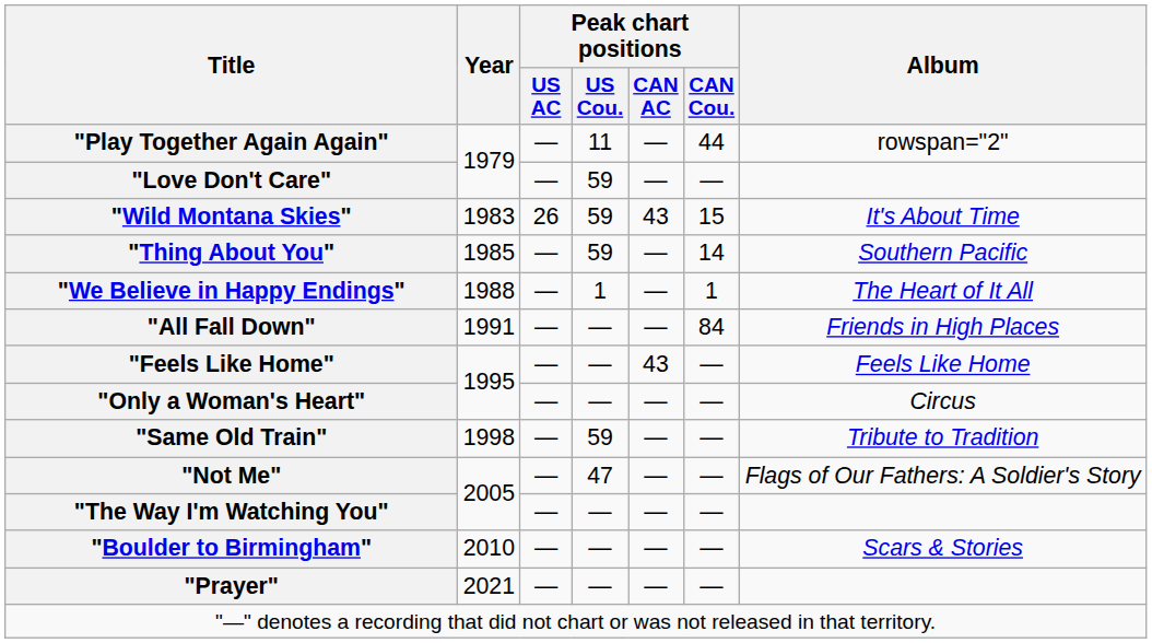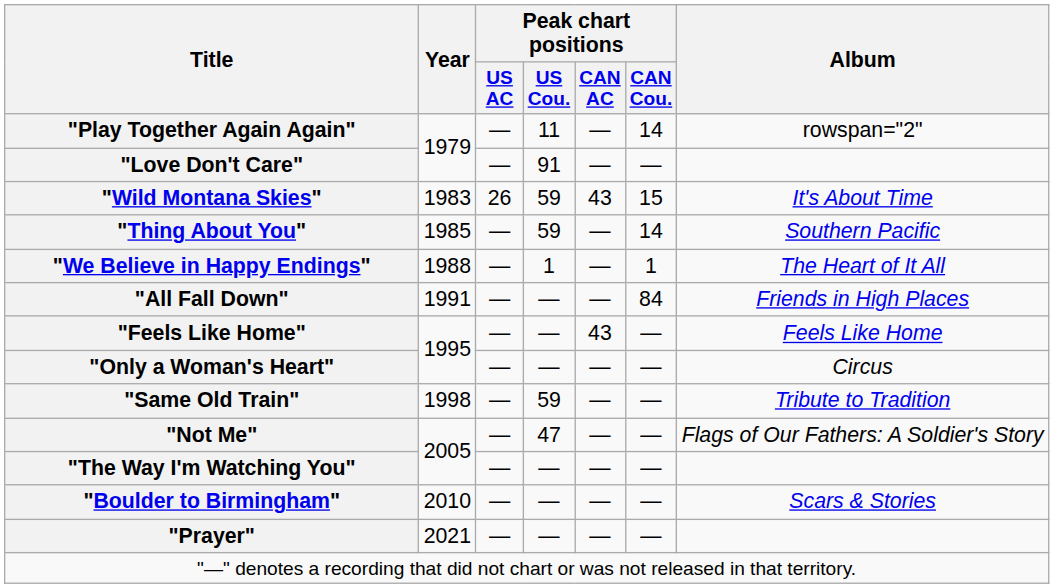"Play Together Again Again" | Peak chart positions / CAN Cou.: 44 -> 14
"Love Don't Care" | Peak chart positions / US Cou.: 59 -> 91
